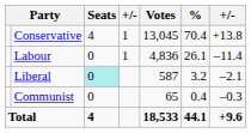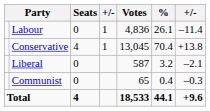rows swapped: Conservative <-> Labour
Liberal | Seats: paleturquoise background -> no background
